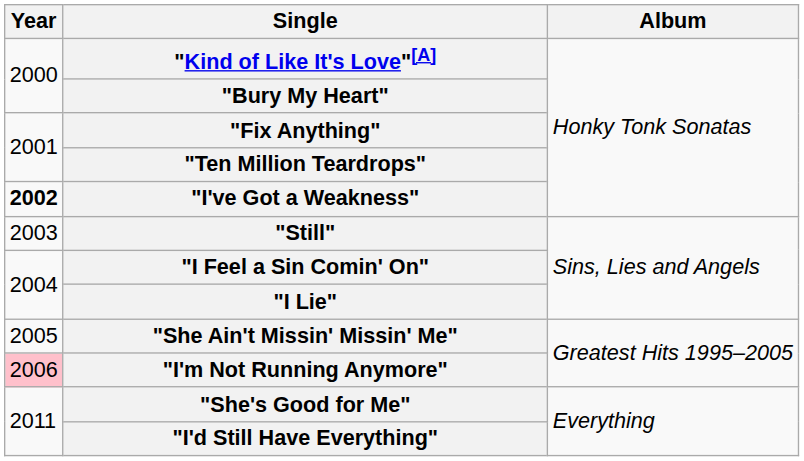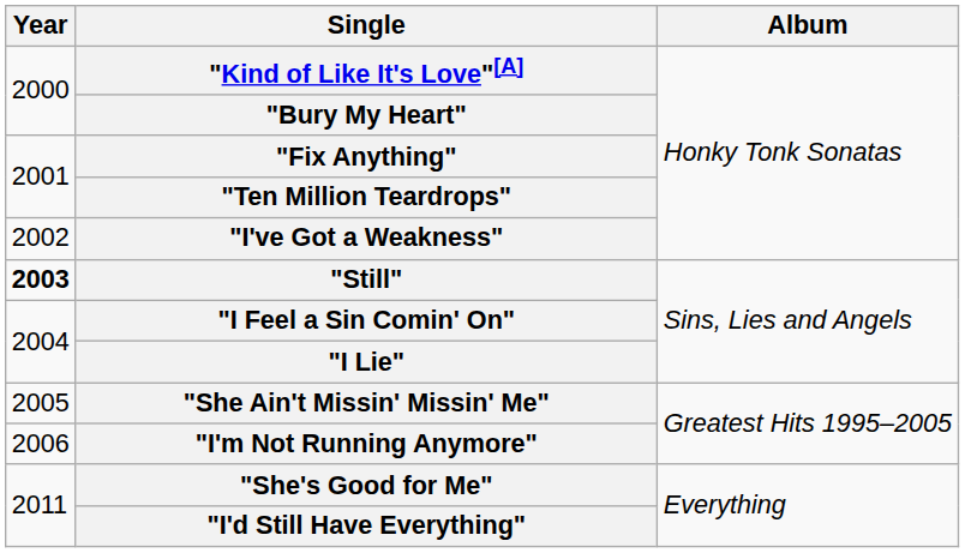"I've Got a Weakness" | Year: bold -> normal
"Still" | Year: normal -> bold
"I'm Not Running Anymore" | Year: pink background -> no background
